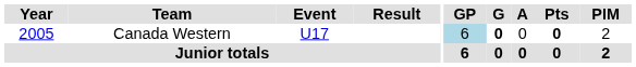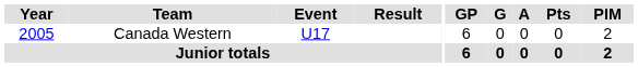Canada Western | GP: lightblue background -> no background
Canada Western | G: bold -> normal
Canada Western | Pts: bold -> normal
